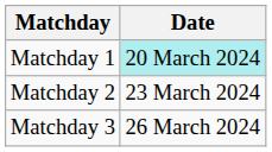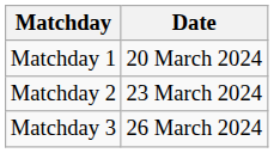Matchday 1 | Date: paleturquoise background -> no background
